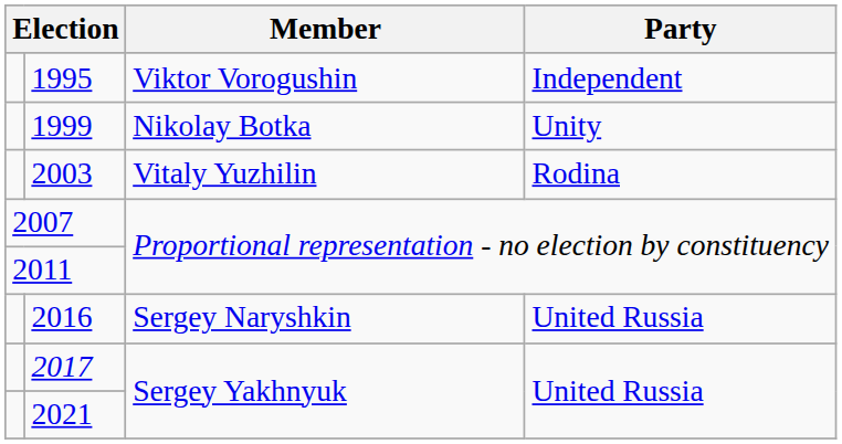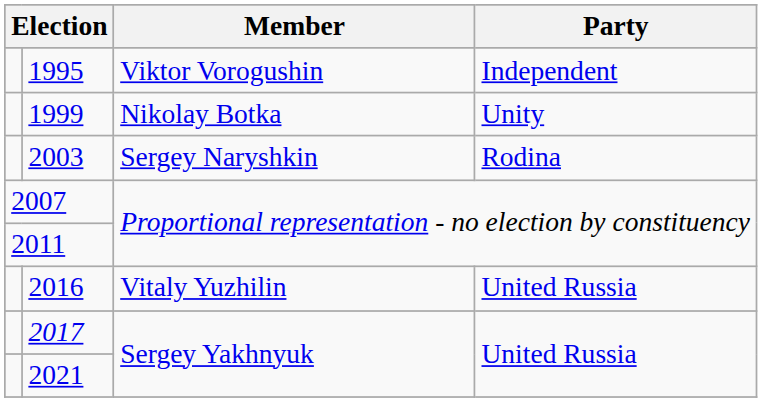2003 | Member: Vitaly Yuzhilin -> Sergey Naryshkin
2016 | Member: Sergey Naryshkin -> Vitaly Yuzhilin
